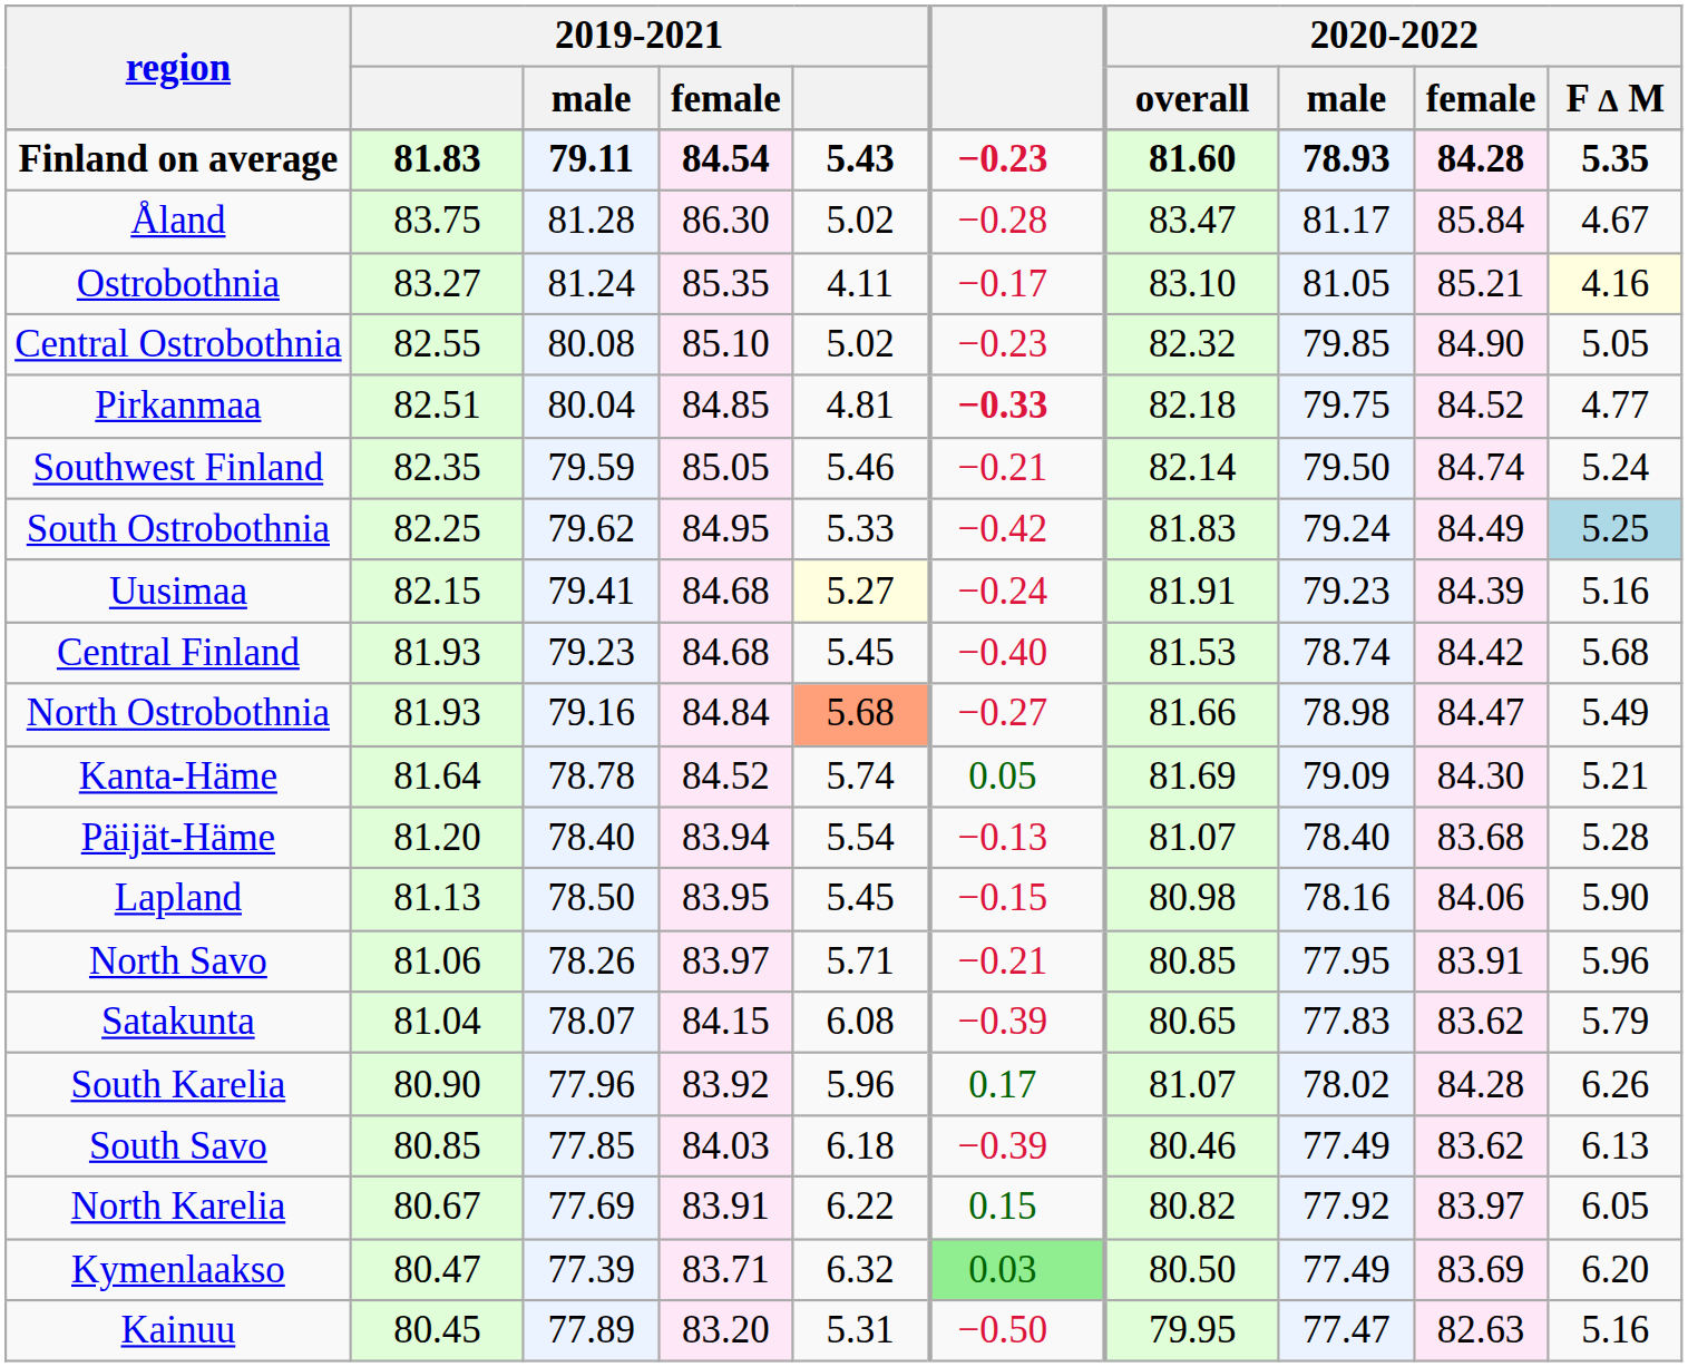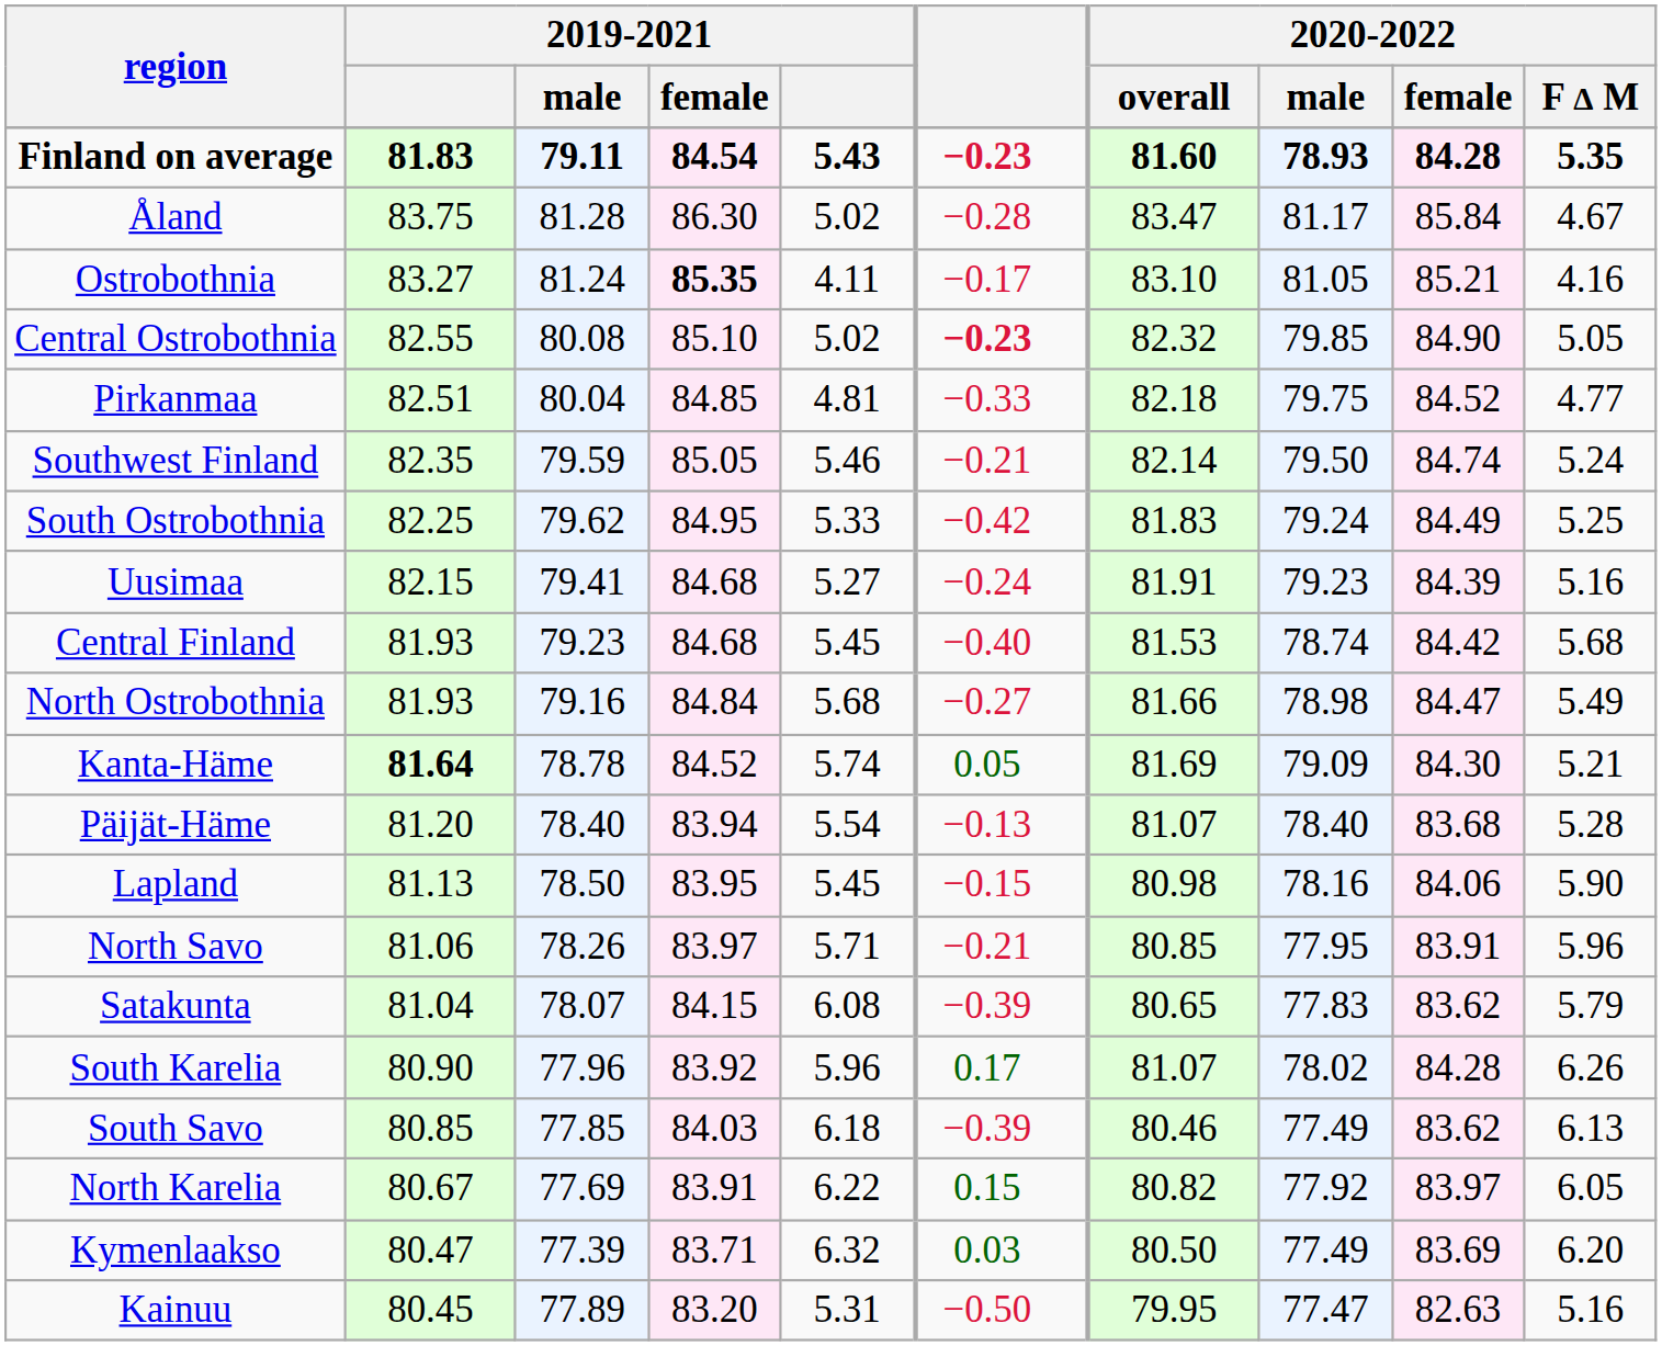Ostrobothnia | 2019-2021 / female: normal -> bold
Ostrobothnia | 2020-2022 / F Δ M: lightyellow background -> no background
Central Ostrobothnia | column 6: normal -> bold
Pirkanmaa | column 6: bold -> normal
South Ostrobothnia | 2020-2022 / F Δ M: lightblue background -> no background
Uusimaa | column 5: lightyellow background -> no background
North Ostrobothnia | column 5: lightsalmon background -> no background
Kanta-Häme | column 2: normal -> bold
Kymenlaakso | column 6: lightgreen background -> no background
